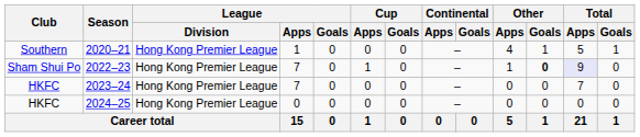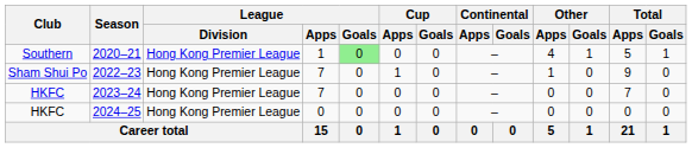2020–21 | League / Goals: no background -> lightgreen background
2022–23 | Other / Goals: bold -> normal
2022–23 | Total / Apps: lavender background -> no background
